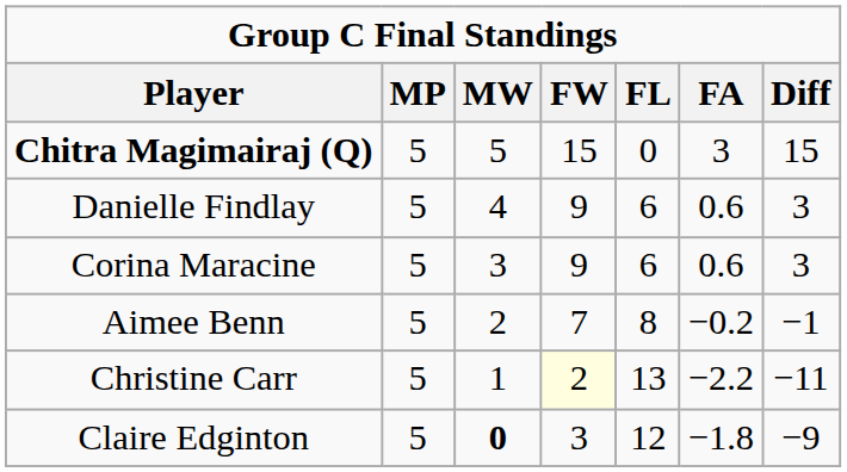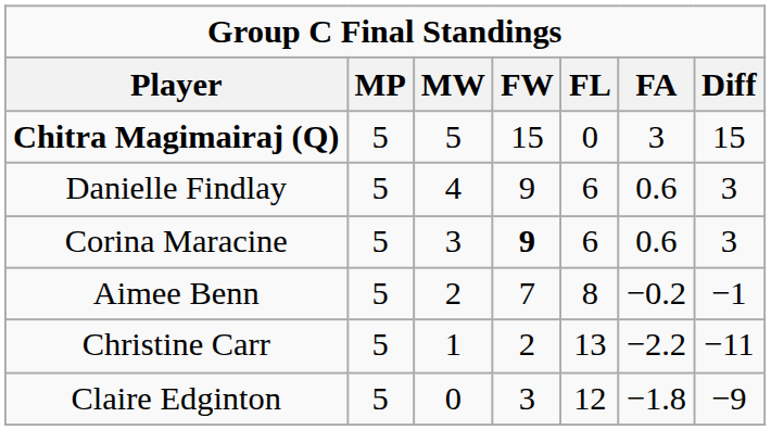Corina Maracine | FW: normal -> bold
Christine Carr | FW: lightyellow background -> no background
Claire Edginton | MW: bold -> normal
